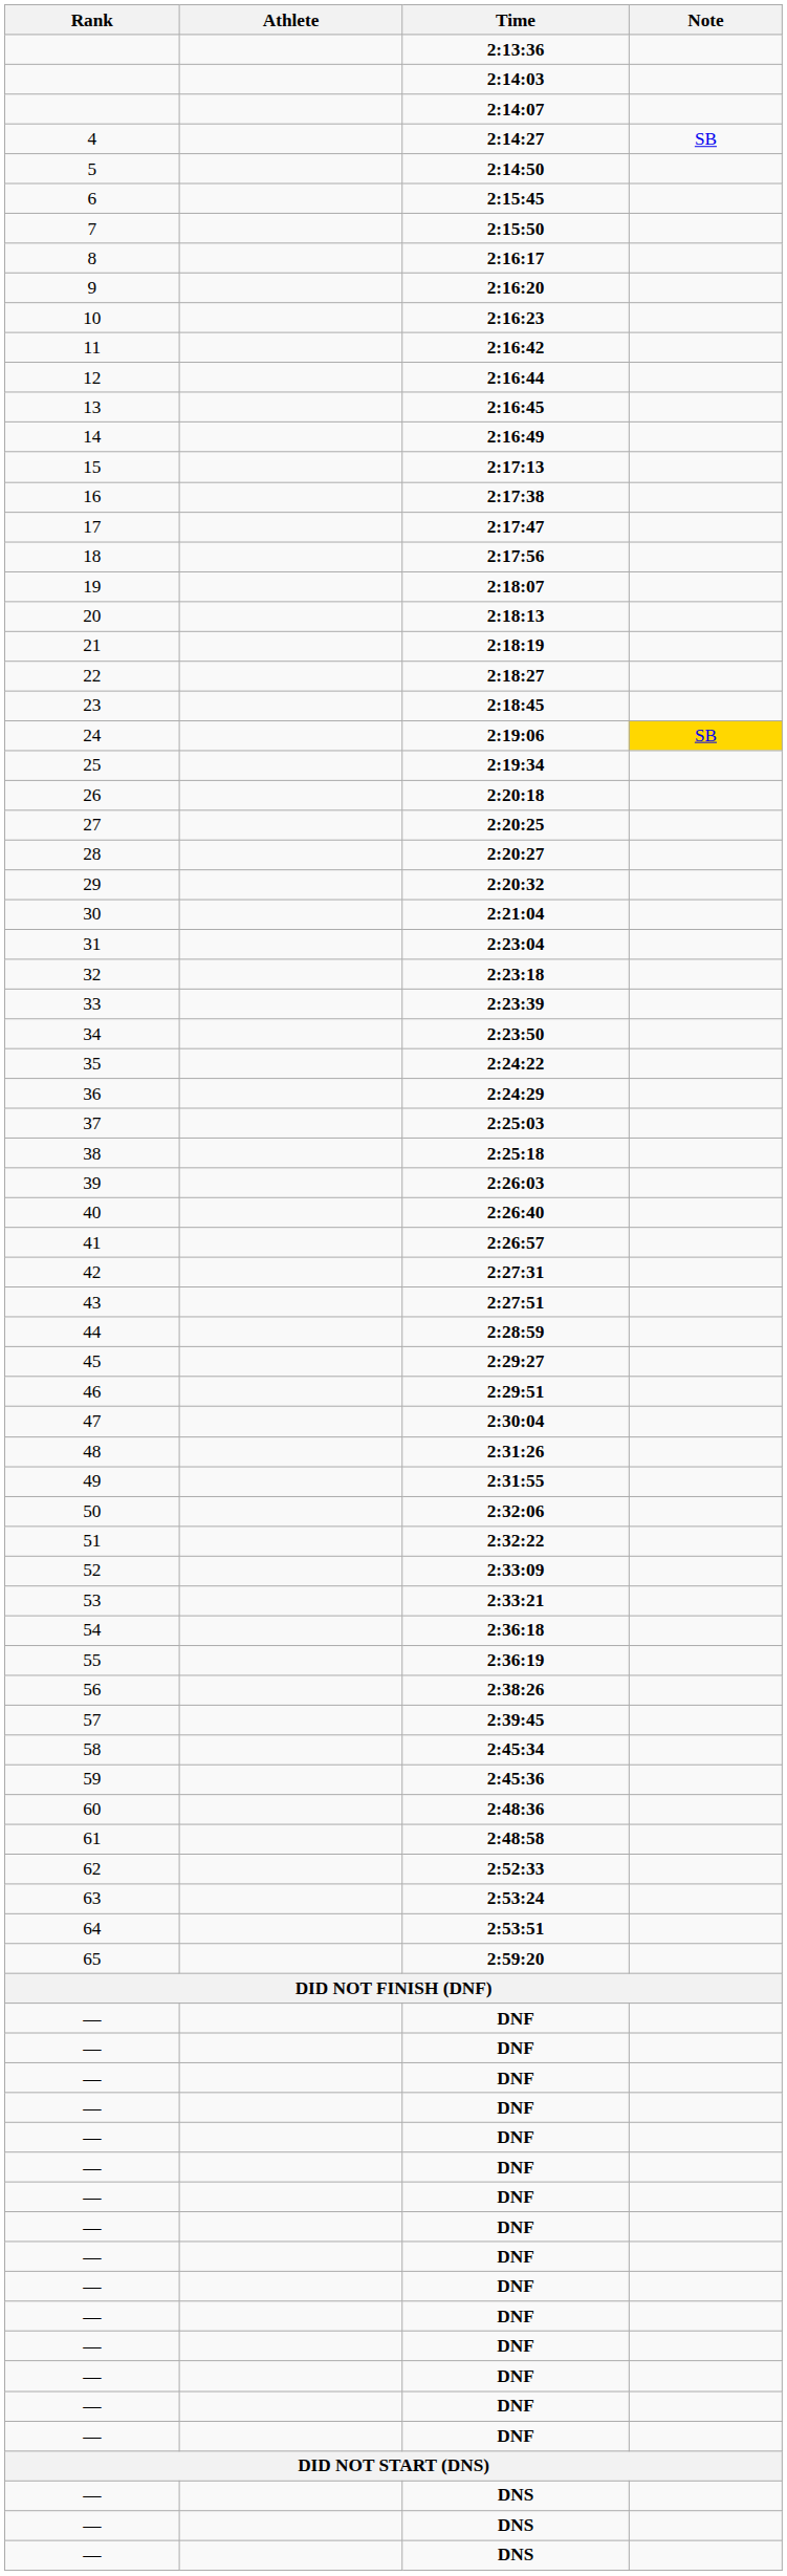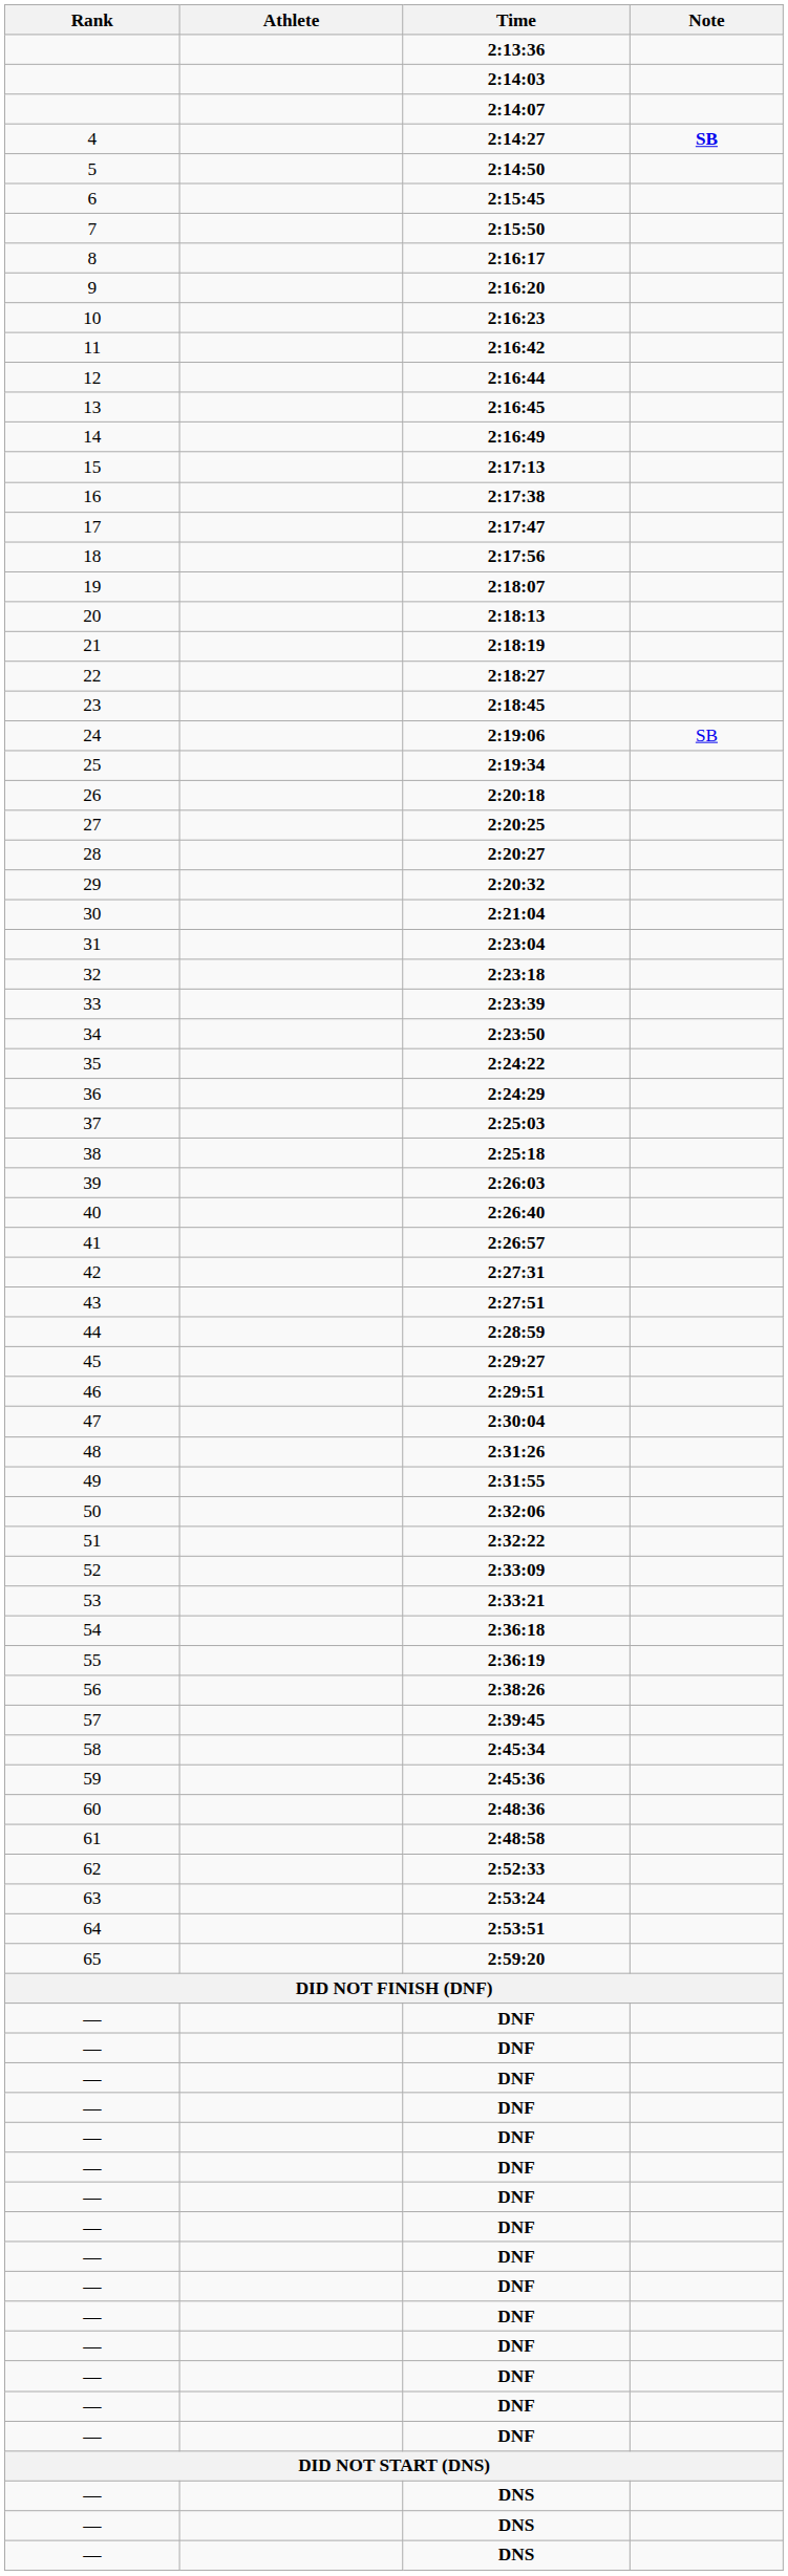2:14:27 | Note: normal -> bold
2:19:06 | Note: gold background -> no background
